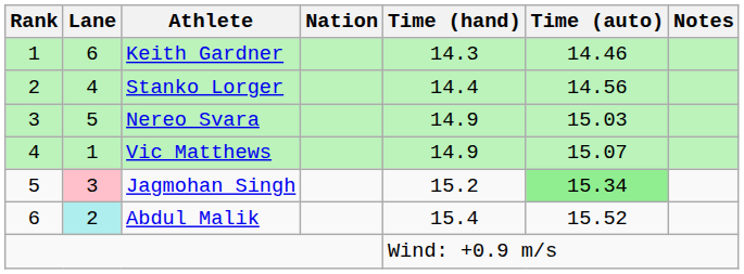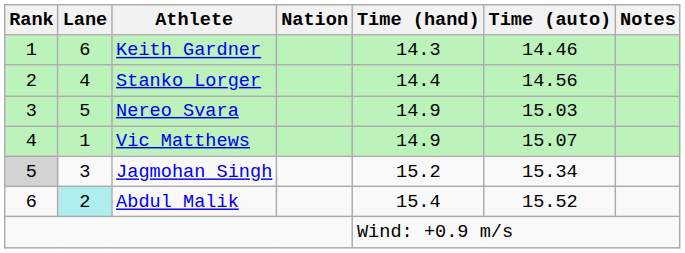Jagmohan Singh | Rank: no background -> lightgrey background
Jagmohan Singh | Lane: pink background -> no background
Jagmohan Singh | Time (auto): lightgreen background -> no background
